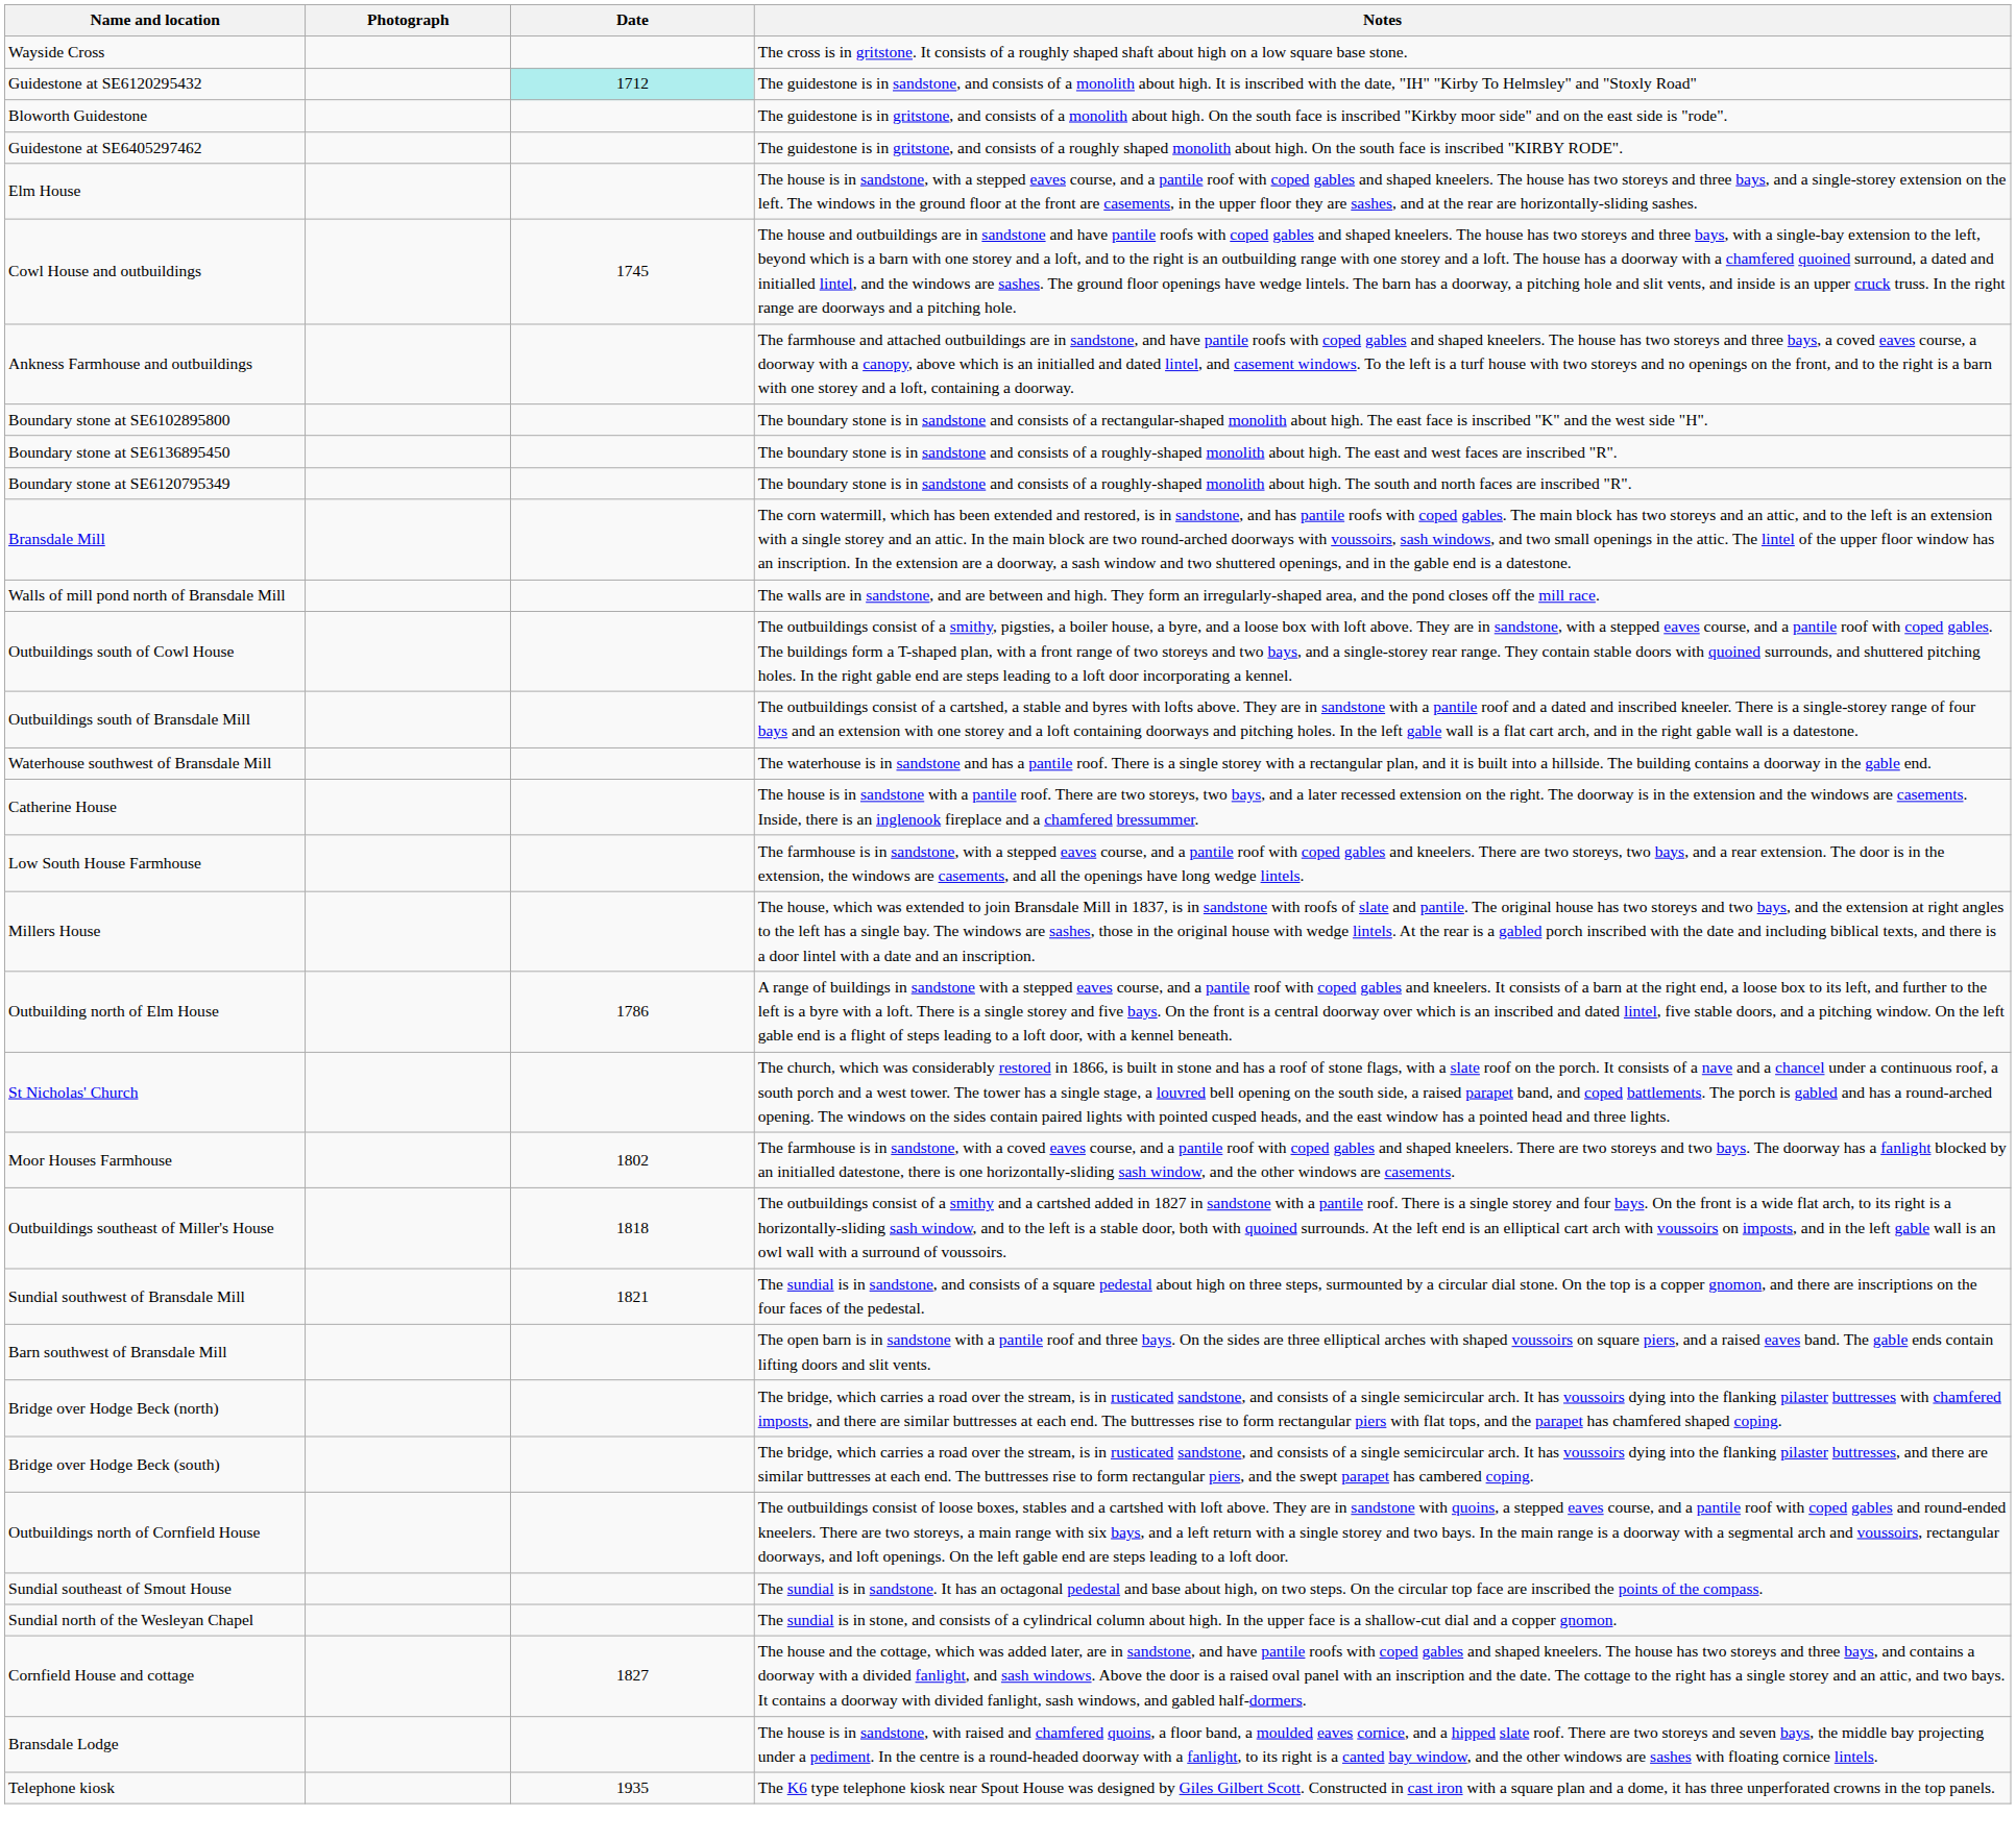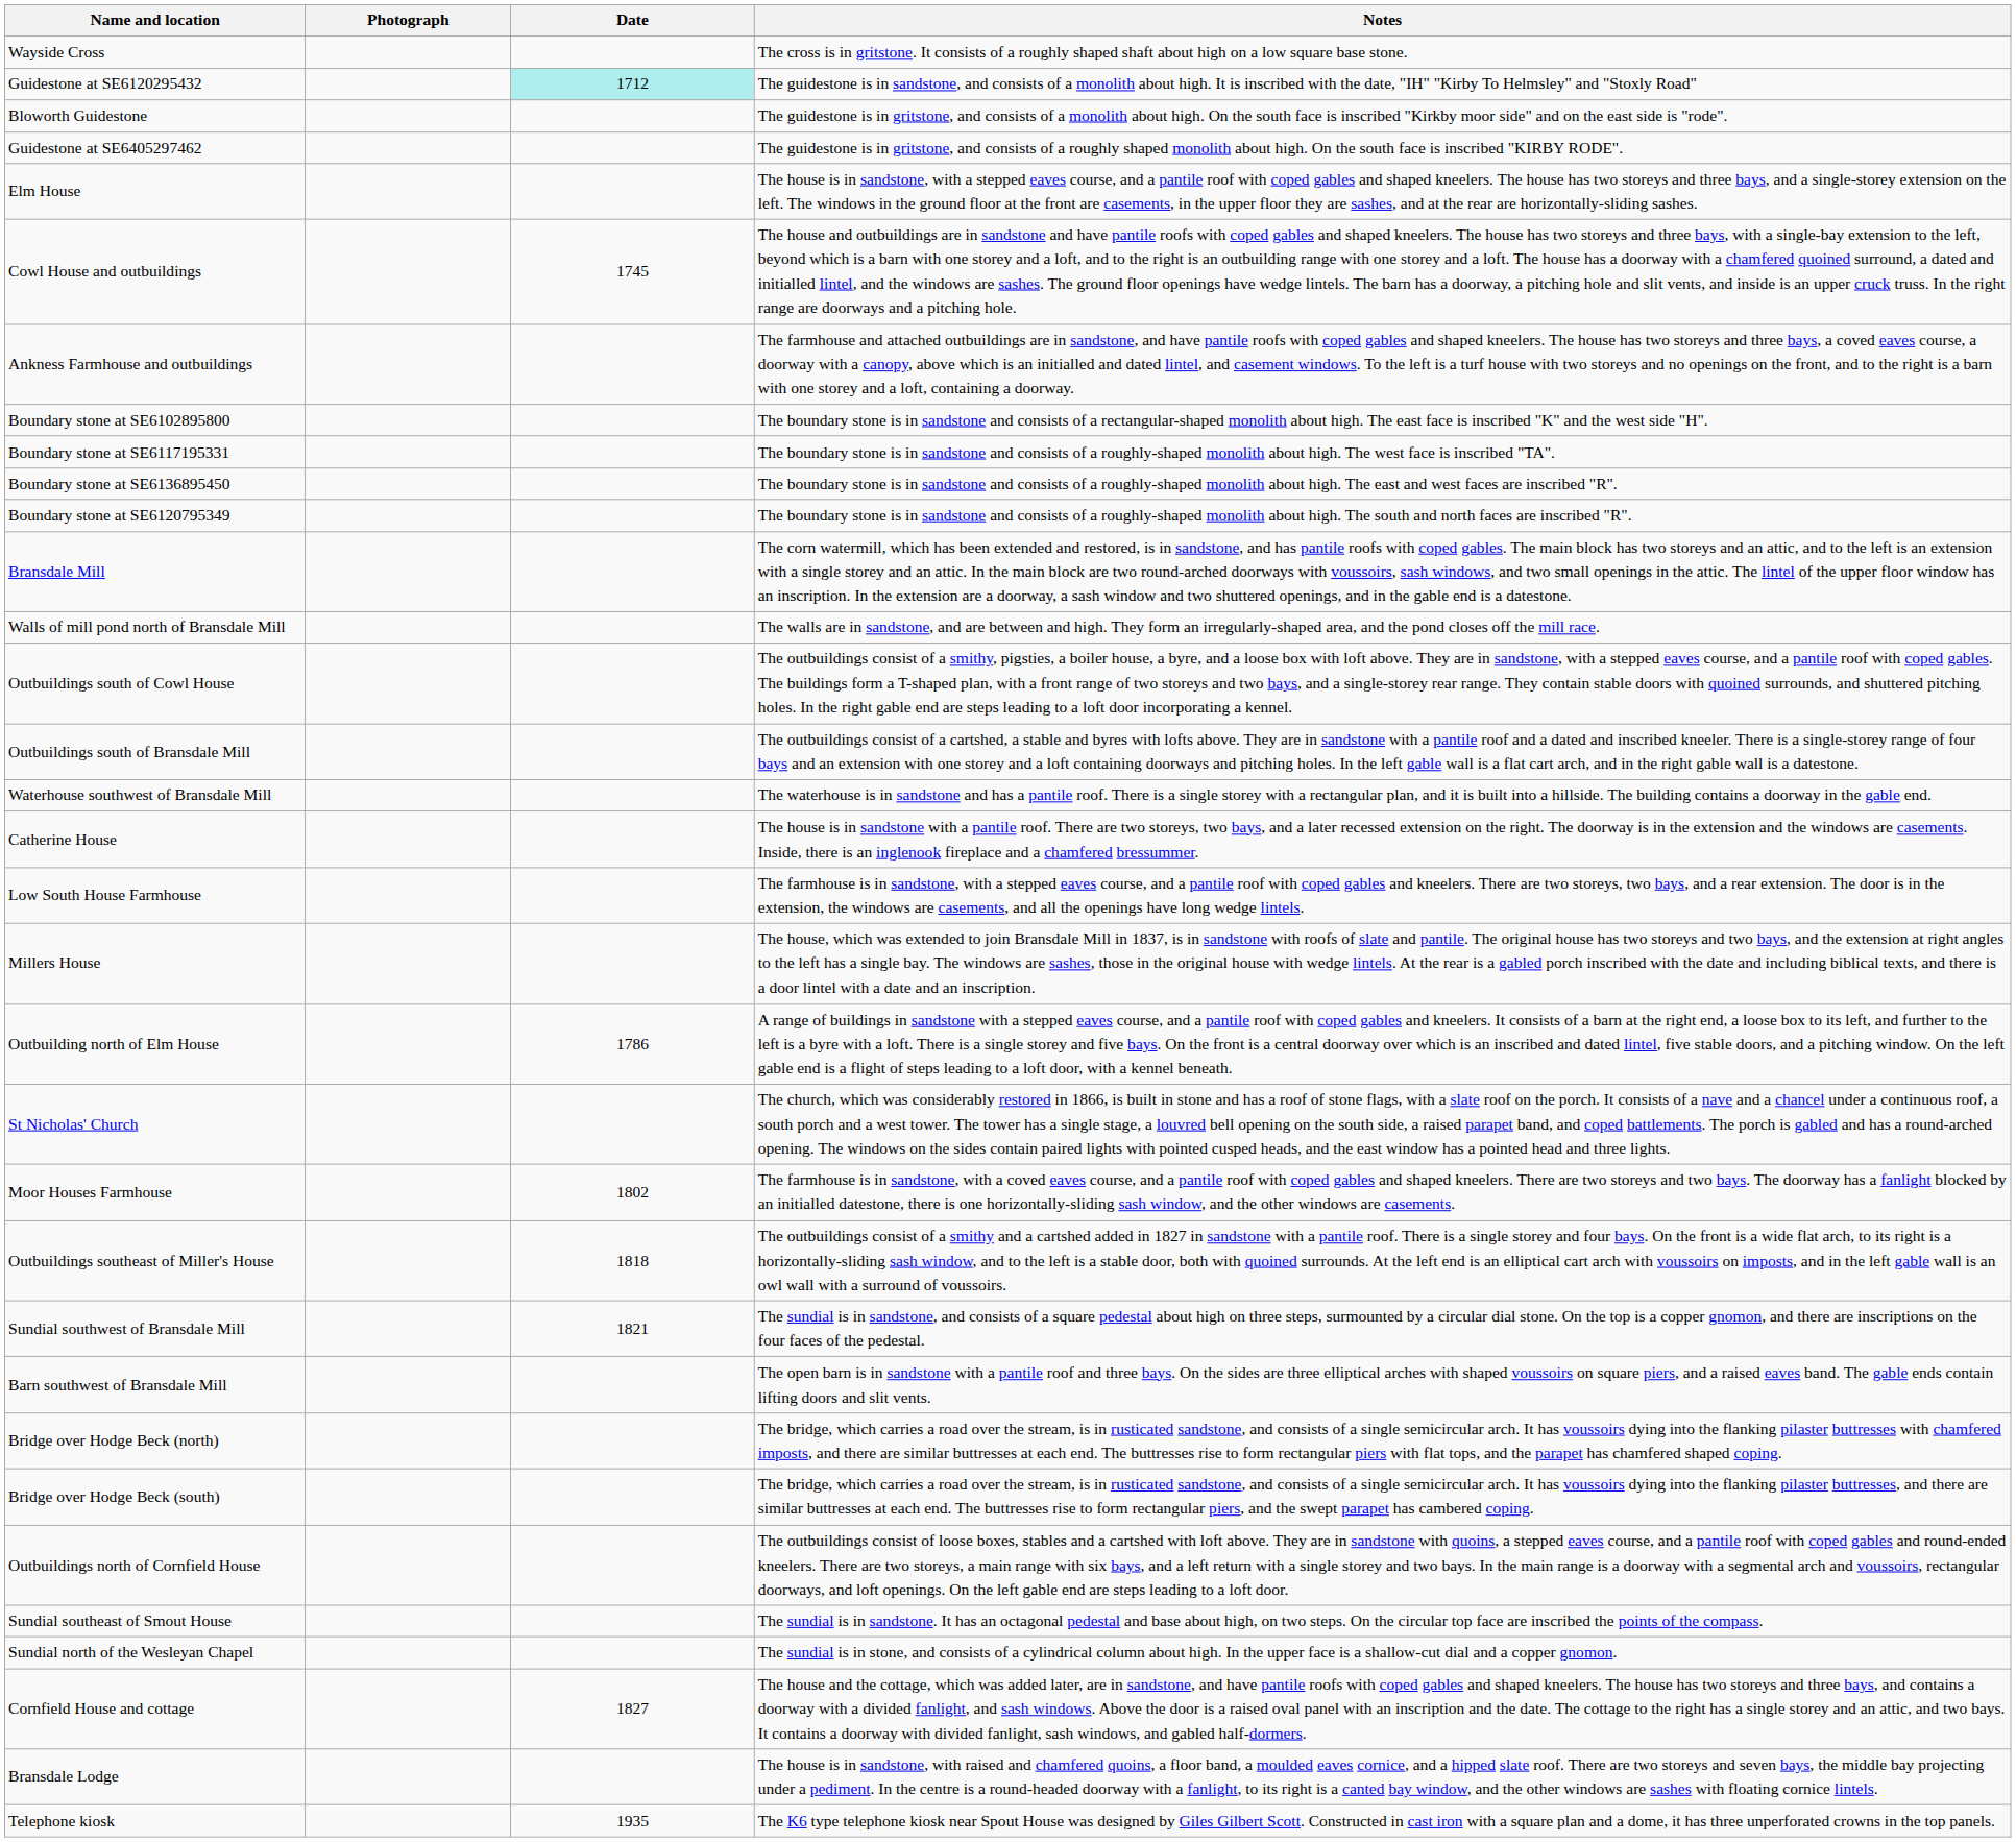+ row: Boundary stone at SE6117195331 | The boundary stone is in sandstone and consists of a roughly-shaped monolith about high. The west face is inscribed "TA".
